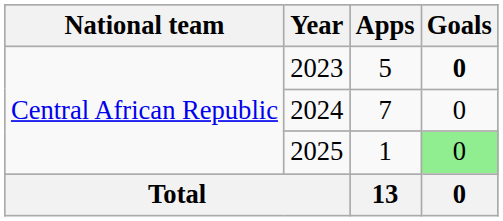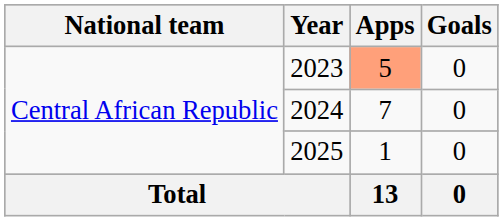2023 | Apps: no background -> lightsalmon background
2023 | Goals: bold -> normal
2025 | Goals: lightgreen background -> no background
